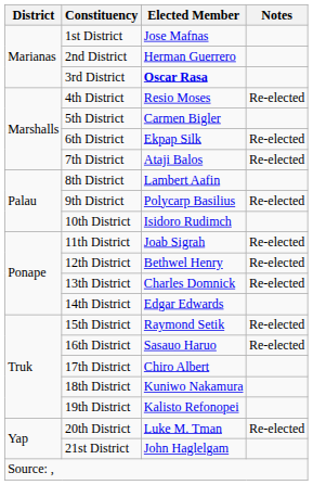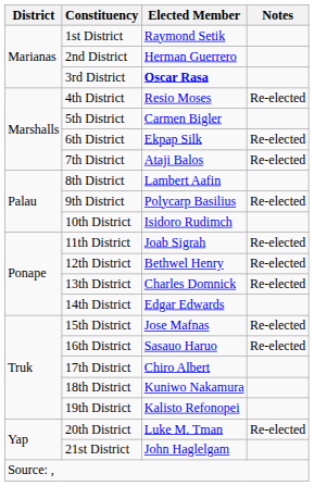1st District | Elected Member: Jose Mafnas -> Raymond Setik
15th District | Elected Member: Raymond Setik -> Jose Mafnas
